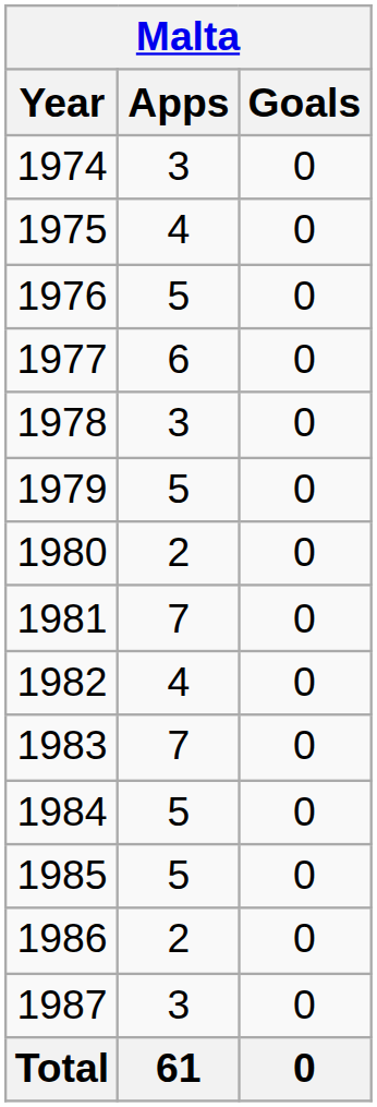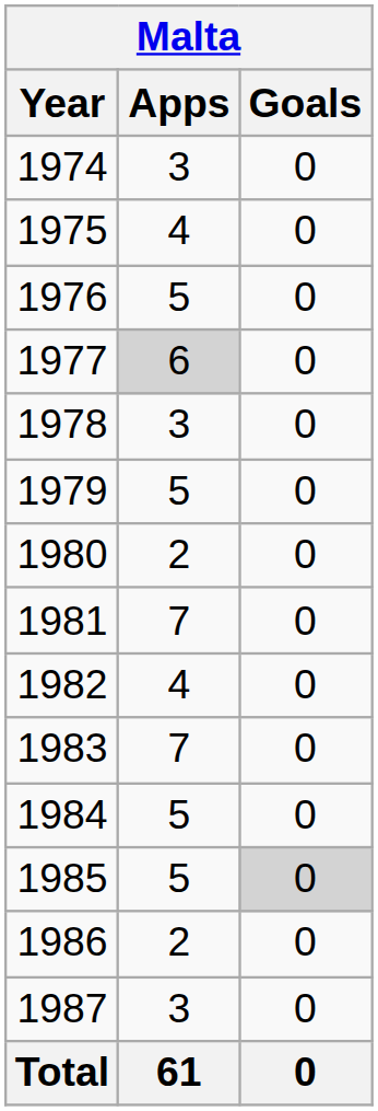1977 | Apps: no background -> lightgrey background
1985 | Goals: no background -> lightgrey background
